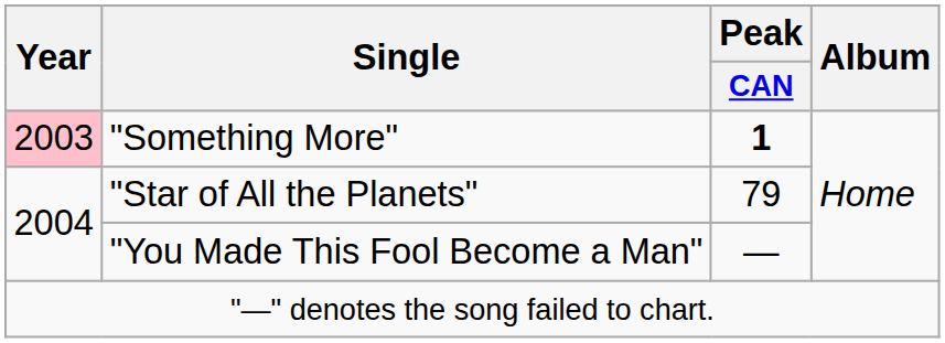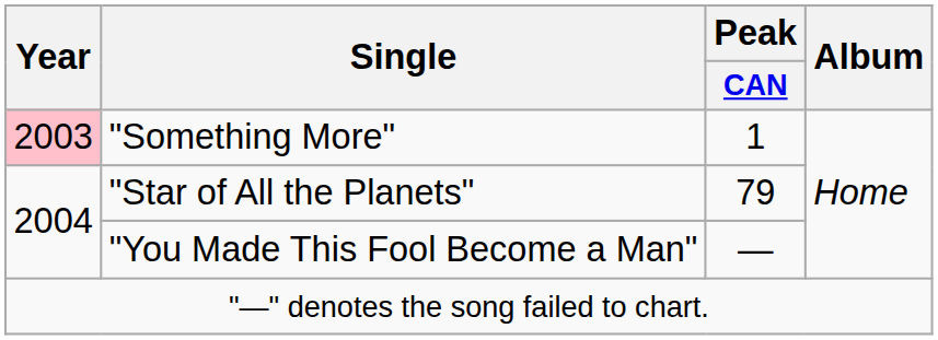"Something More" | Peak / CAN: bold -> normal
